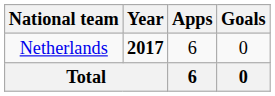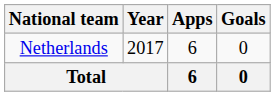Netherlands | Year: bold -> normal
